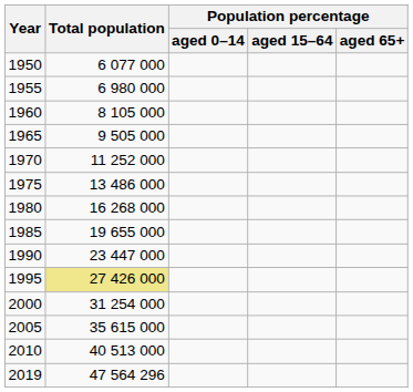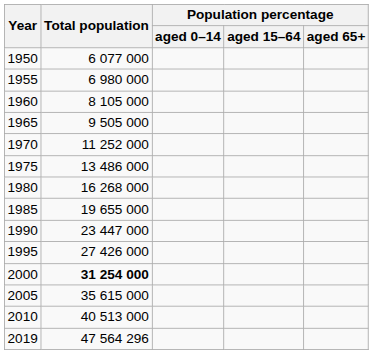1995 | Total population: khaki background -> no background
2000 | Total population: normal -> bold
